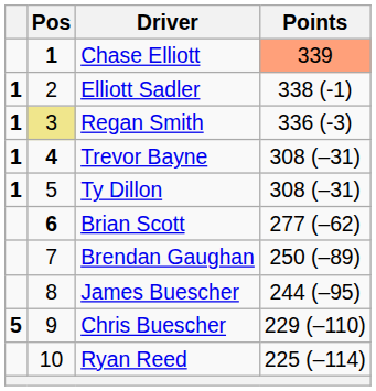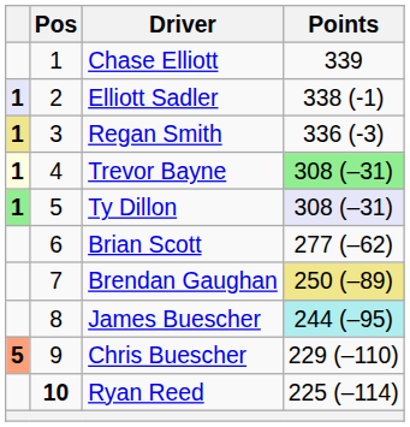Chase Elliott | Pos: bold -> normal
Chase Elliott | Points: lightsalmon background -> no background
Elliott Sadler | column 1: no background -> lavender background
Regan Smith | column 1: no background -> khaki background
Regan Smith | Pos: khaki background -> no background
Trevor Bayne | column 1: no background -> lightyellow background
Trevor Bayne | Pos: bold -> normal
Trevor Bayne | Points: no background -> lightgreen background
Ty Dillon | column 1: no background -> lightgreen background
Ty Dillon | Points: no background -> lavender background
Brian Scott | Pos: bold -> normal
Brendan Gaughan | Points: no background -> khaki background
James Buescher | Points: no background -> paleturquoise background
Chris Buescher | column 1: no background -> lightsalmon background
Ryan Reed | Pos: normal -> bold
